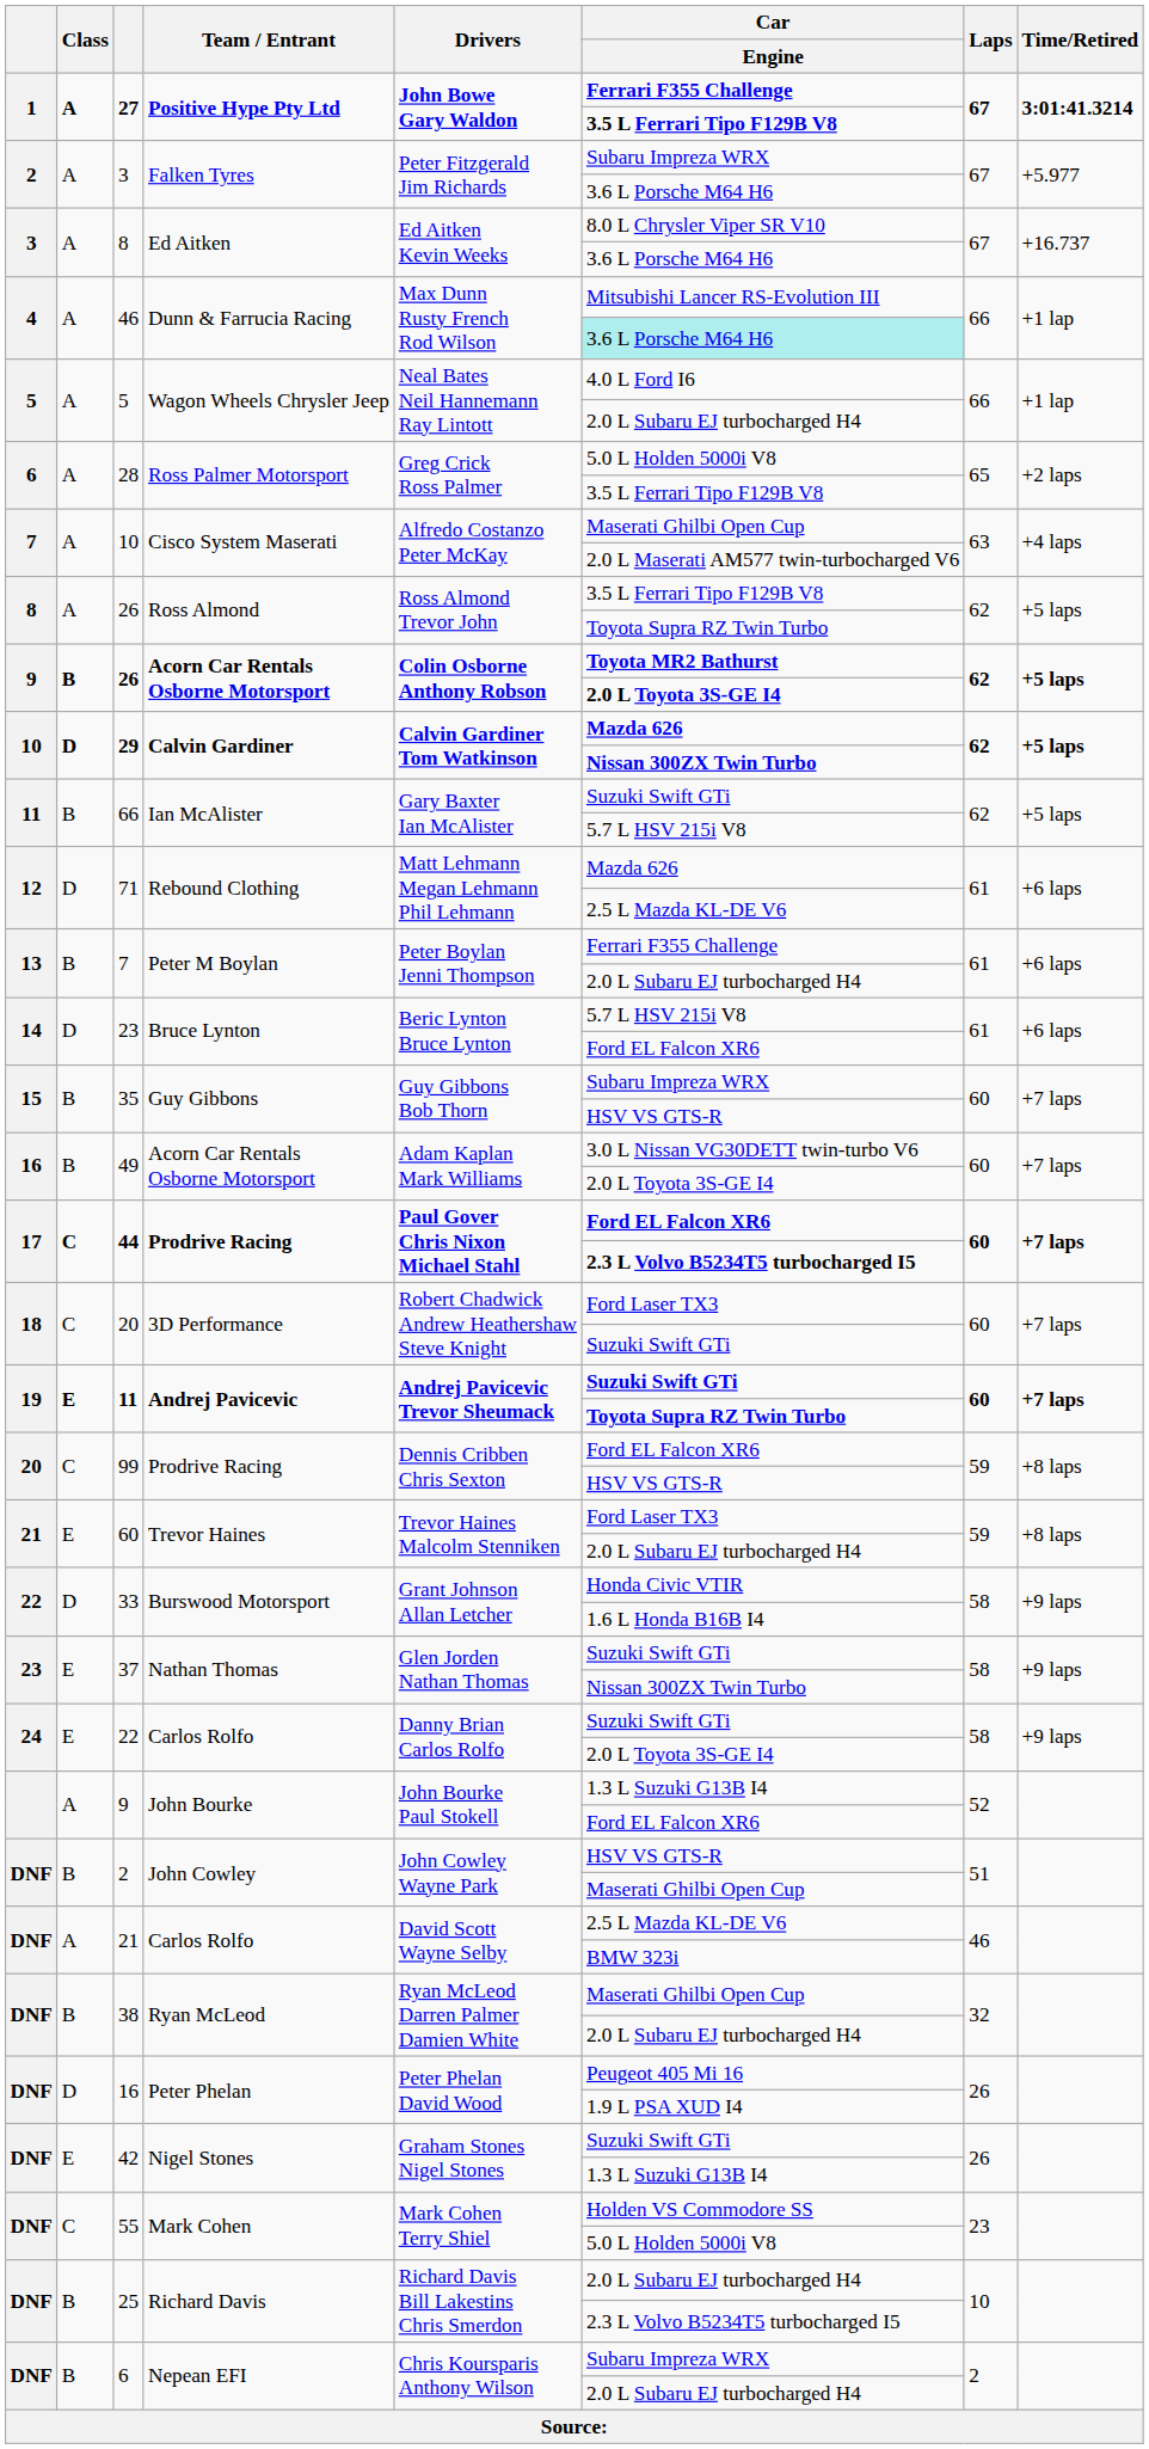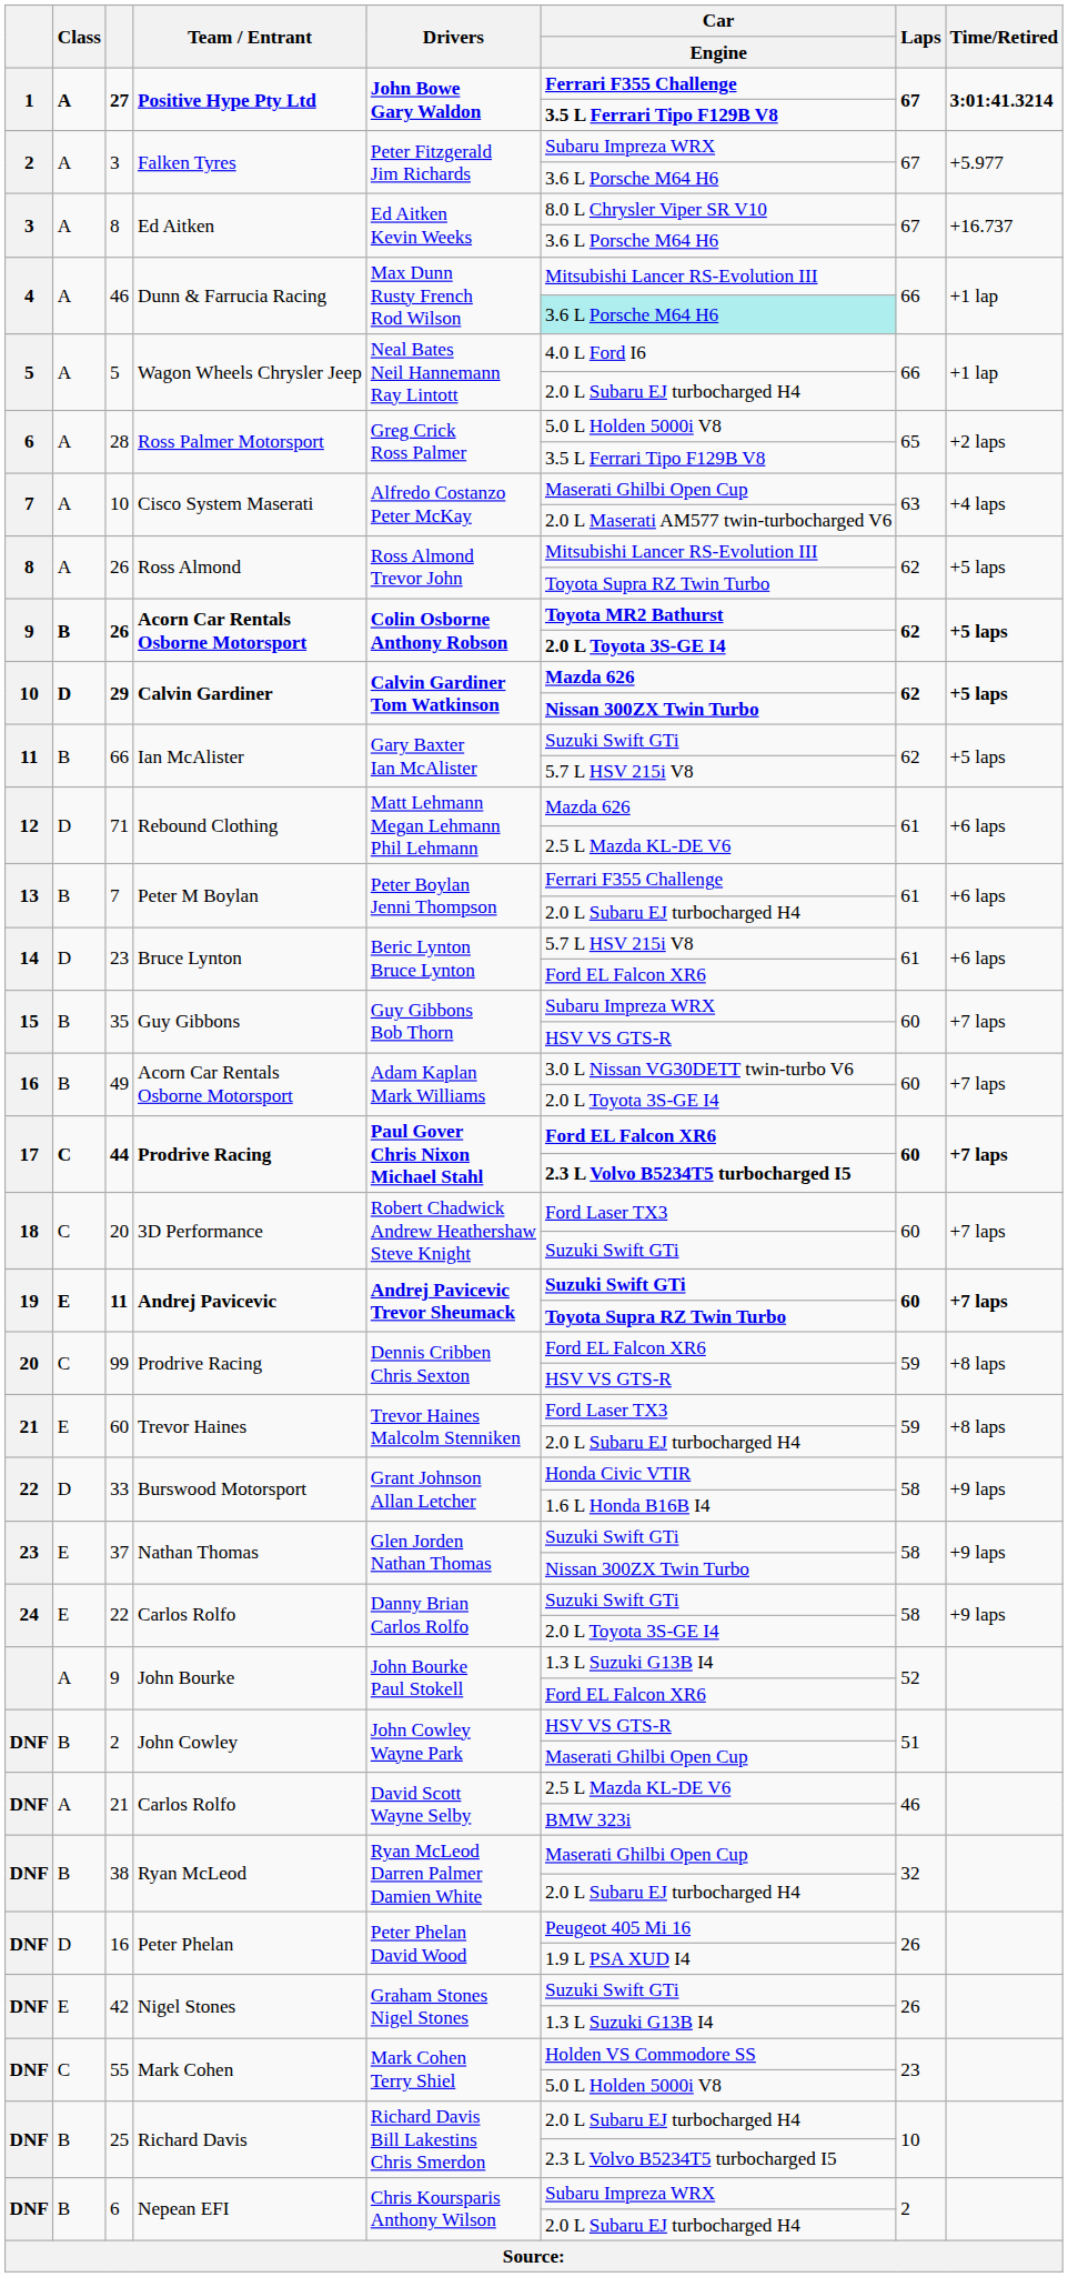row 17 | Car / Engine: 3.5 L Ferrari Tipo F129B V8 -> Mitsubishi Lancer RS-Evolution III
